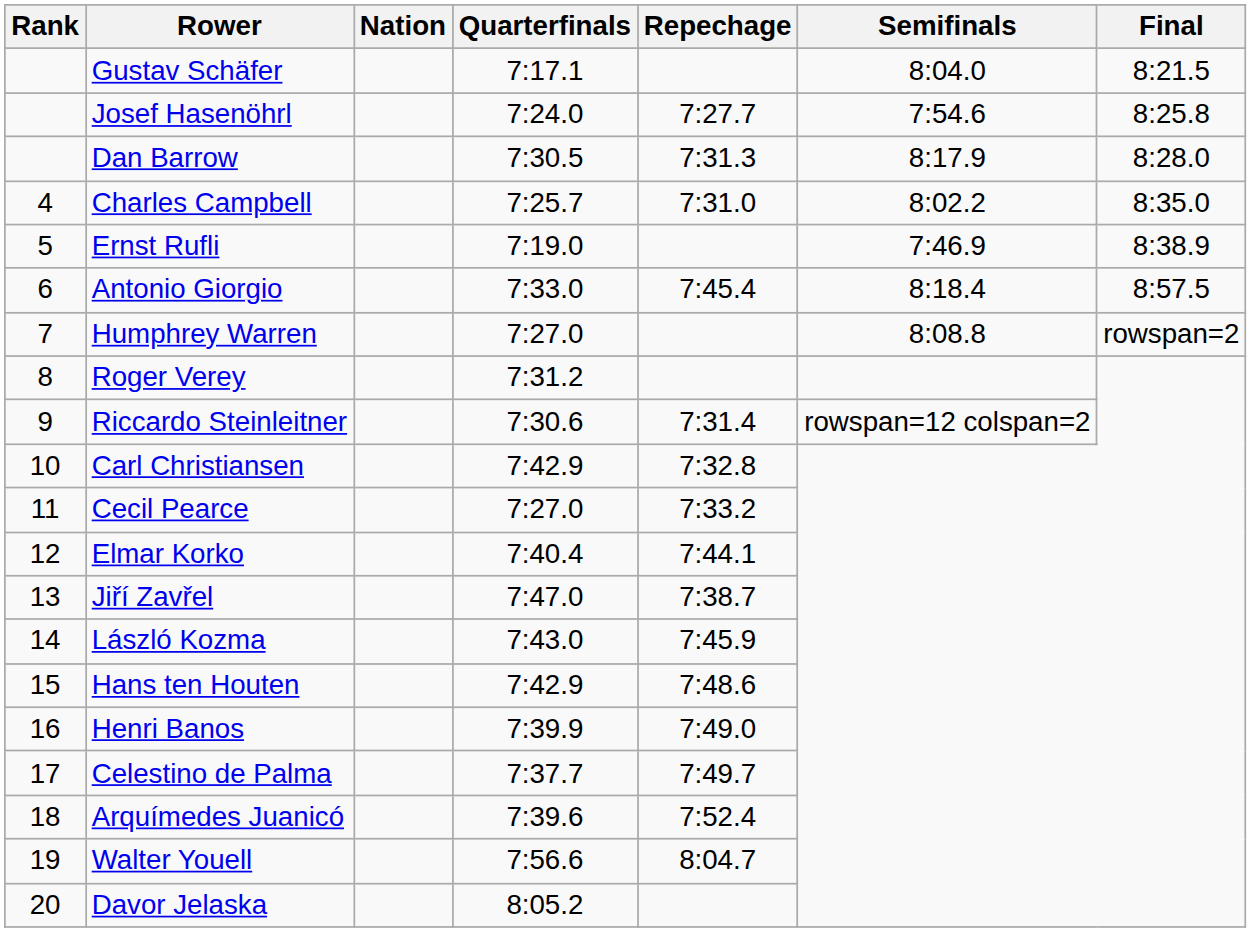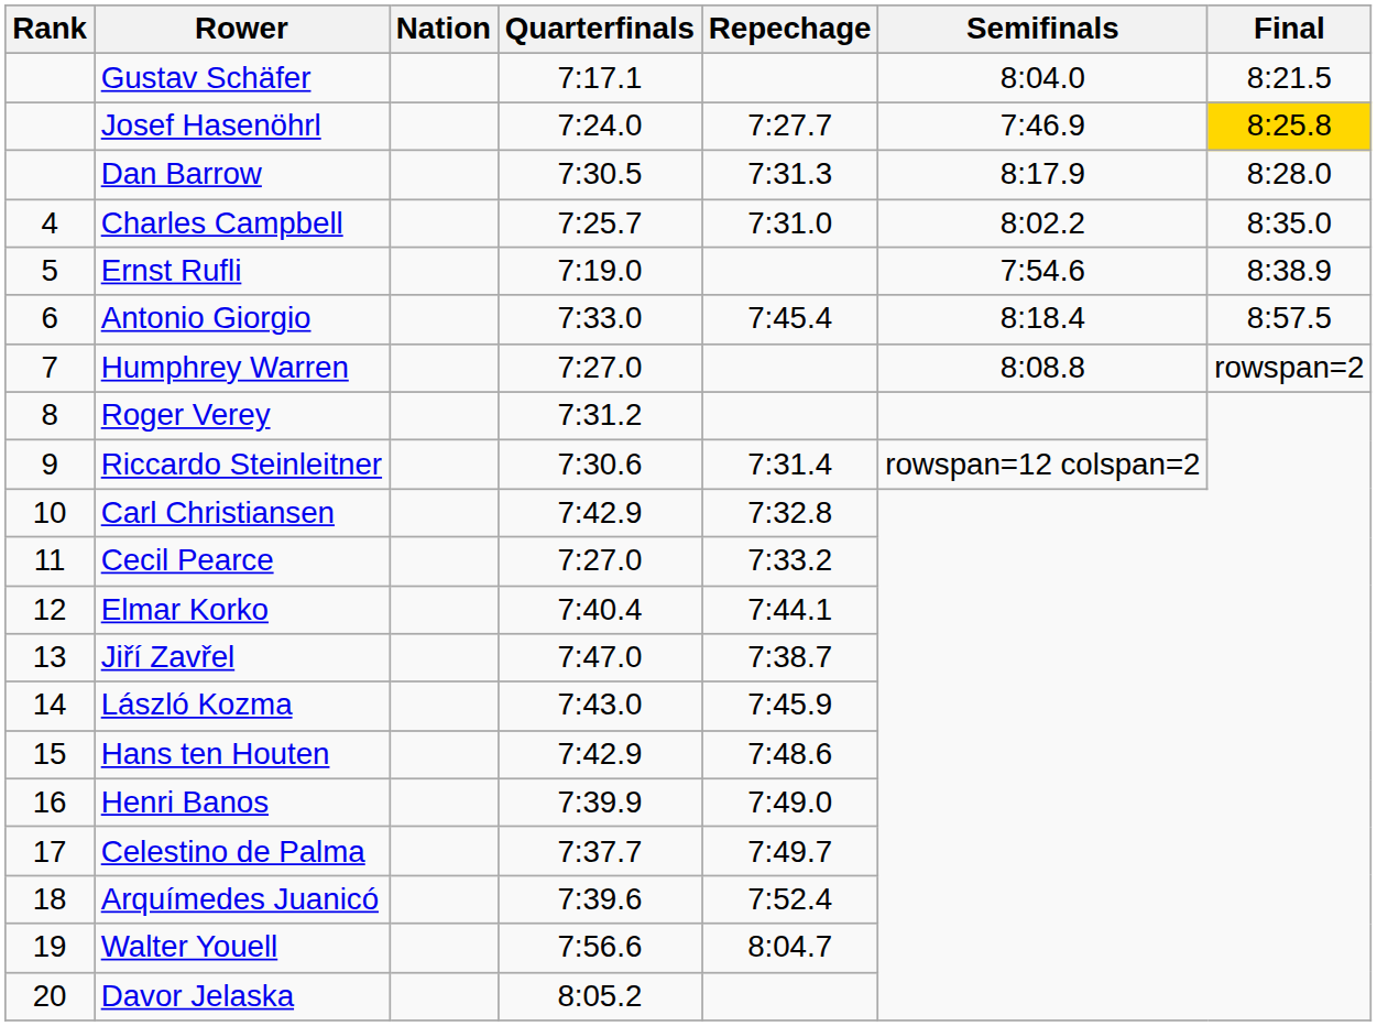Josef Hasenöhrl | Semifinals: 7:54.6 -> 7:46.9
Josef Hasenöhrl | Final: no background -> gold background
Ernst Rufli | Semifinals: 7:46.9 -> 7:54.6
